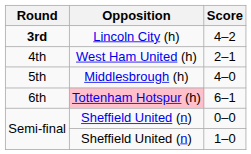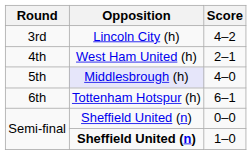4–2 | Round: bold -> normal
4–0 | Opposition: no background -> lavender background
6–1 | Opposition: pink background -> no background
1–0 | Opposition: normal -> bold
